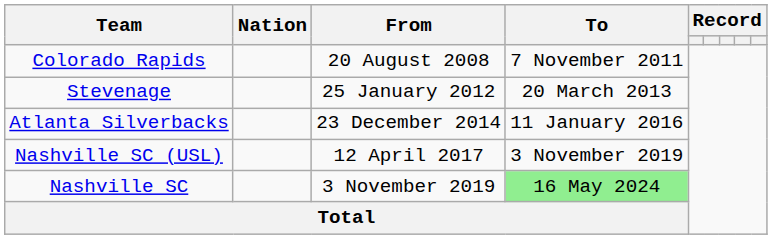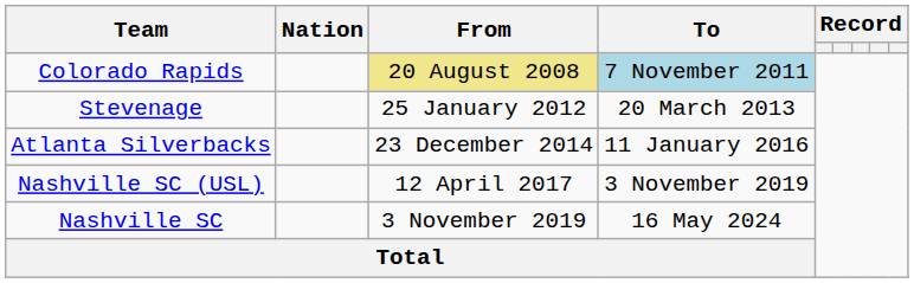Colorado Rapids | From: no background -> khaki background
Colorado Rapids | To: no background -> lightblue background
Nashville SC | To: lightgreen background -> no background
